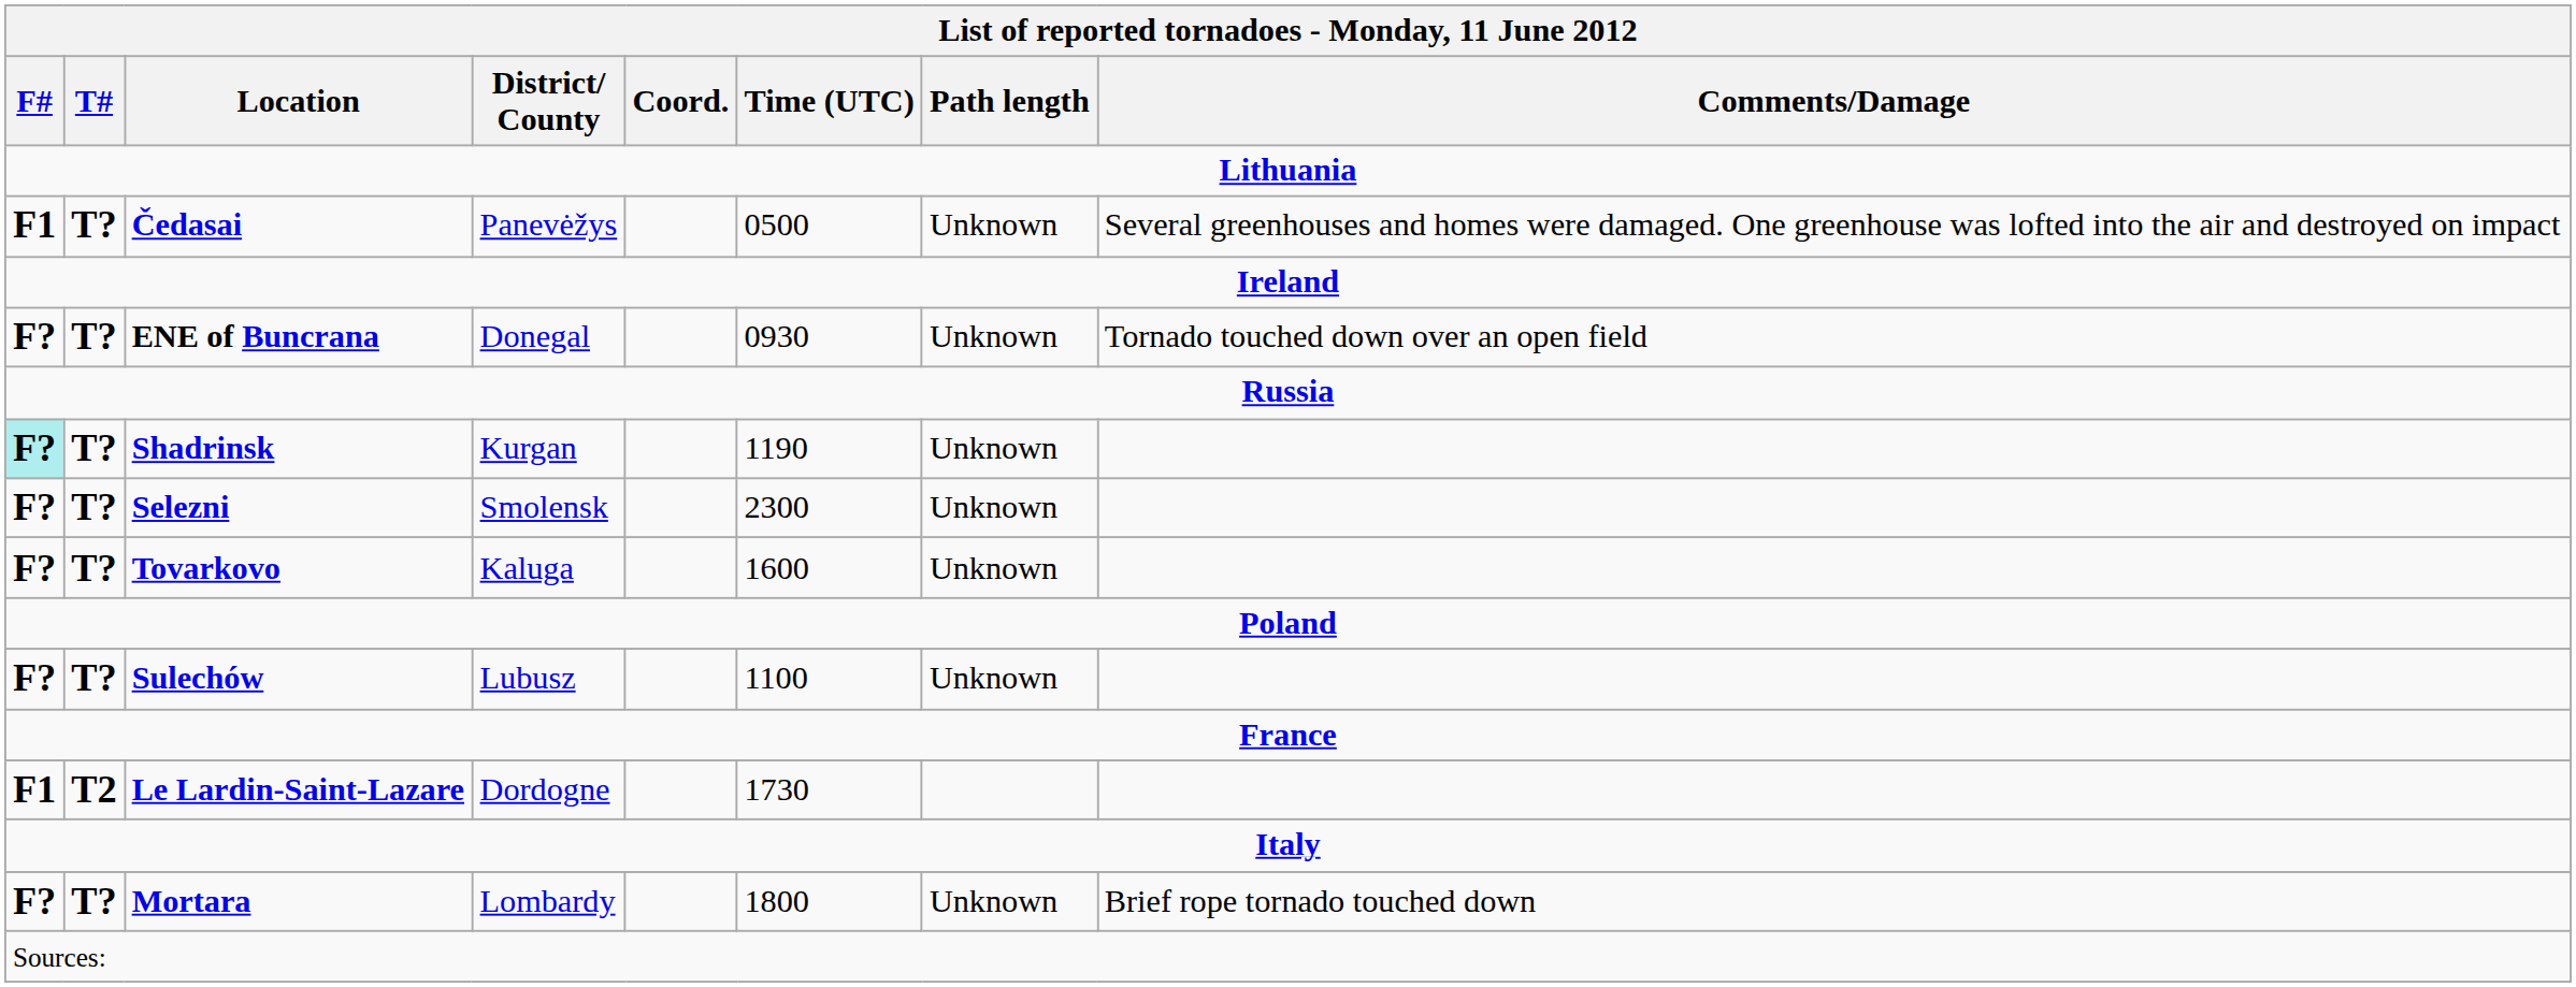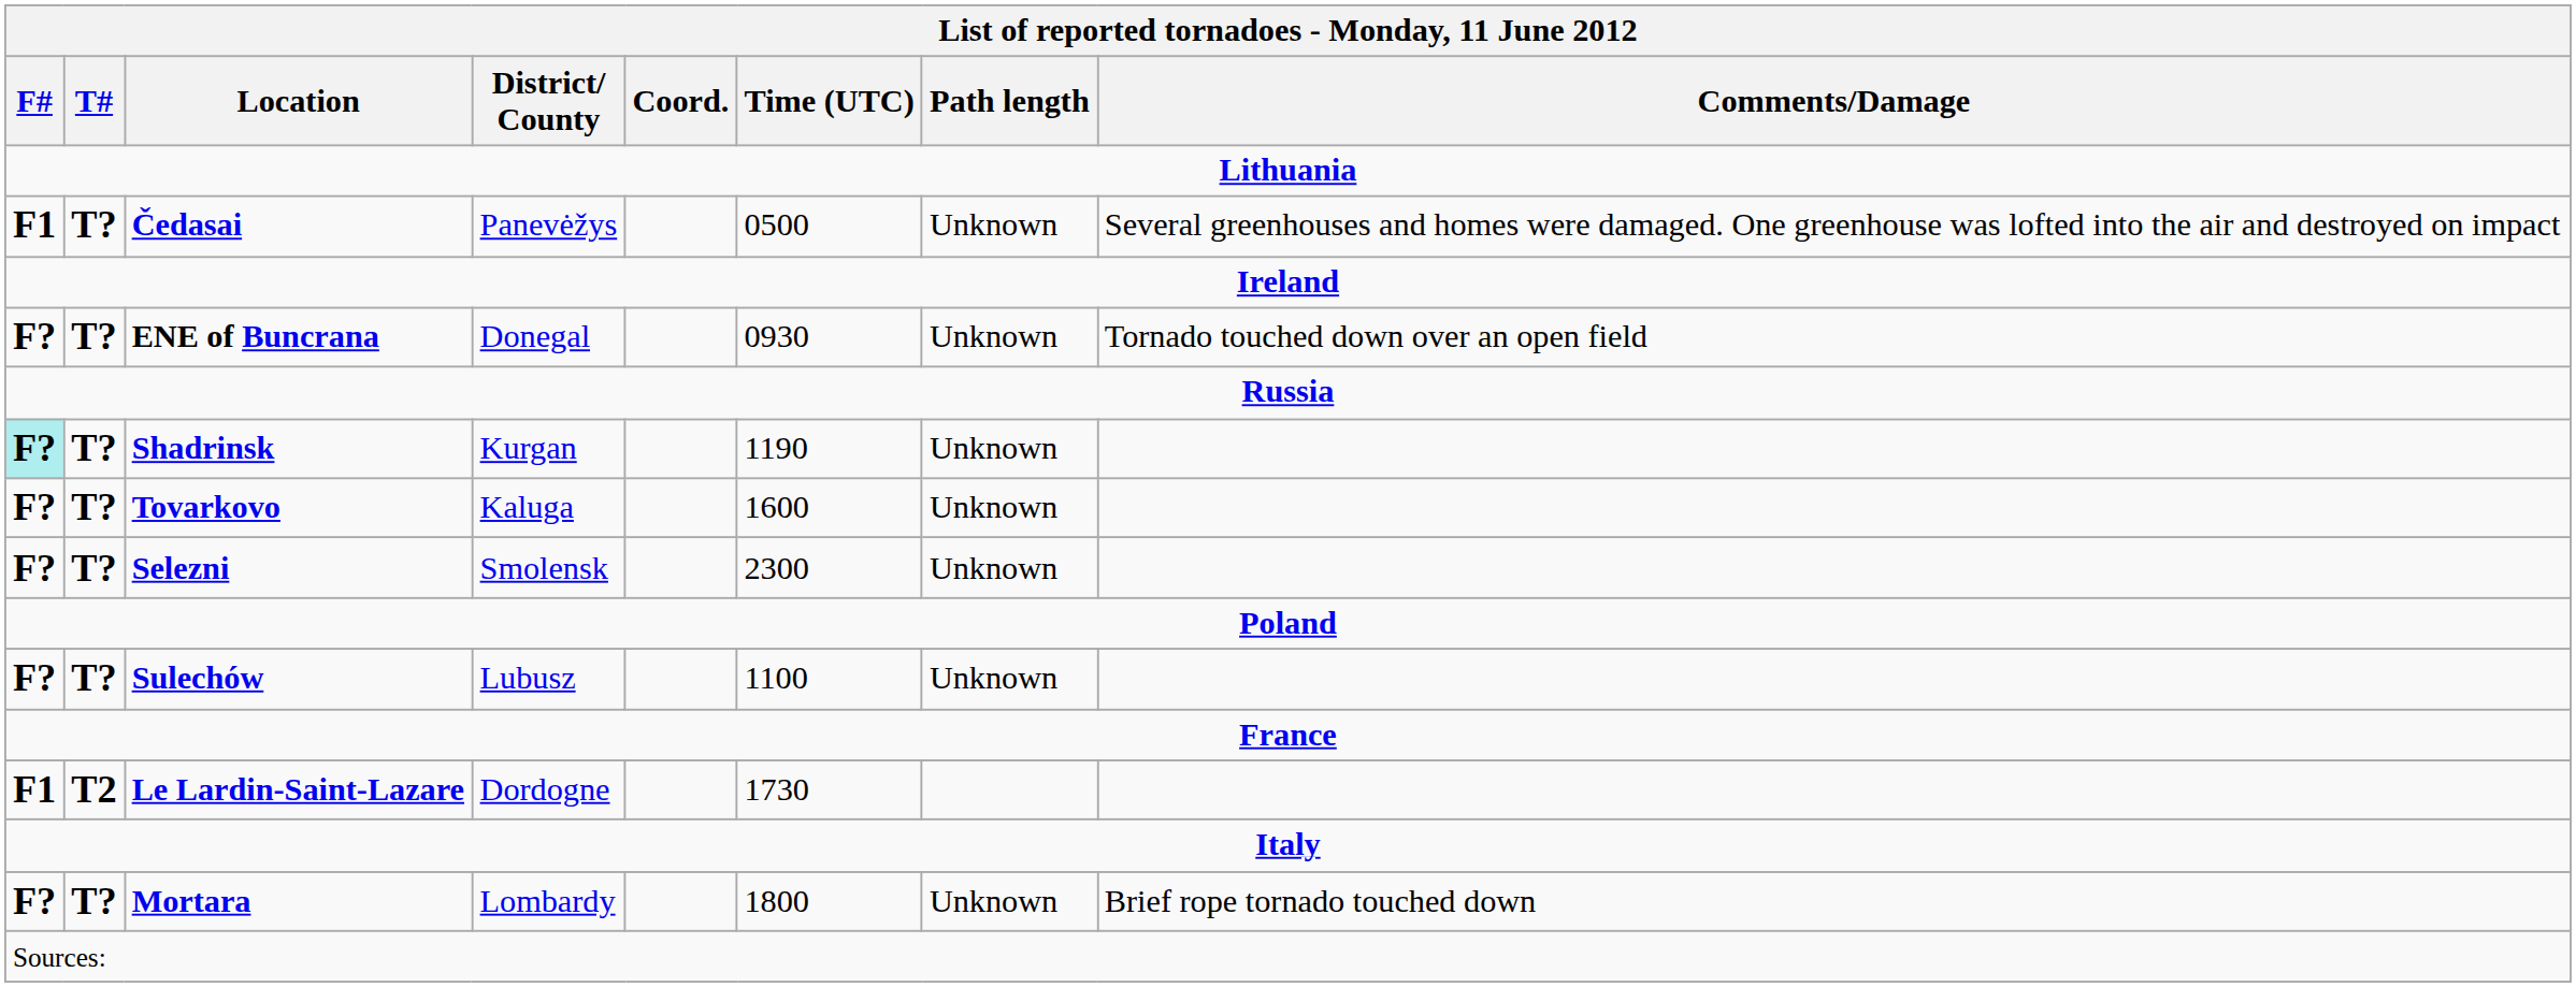rows swapped: Tovarkovo <-> Selezni
